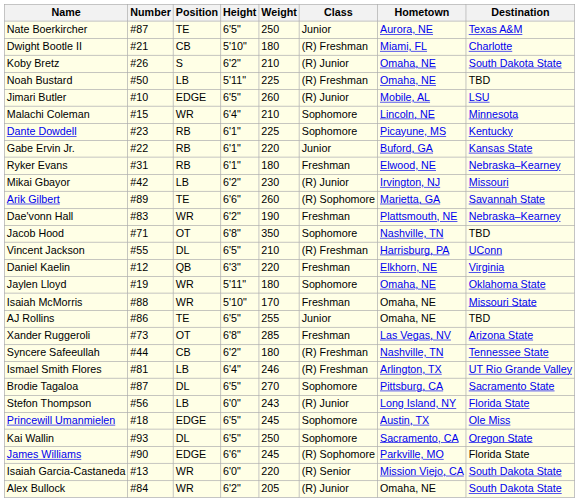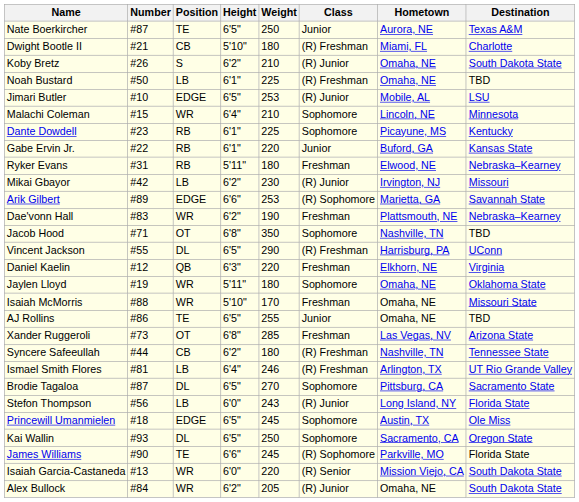Noah Bustard | Height: 5'11" -> 6'1"
Jimari Butler | Weight: 260 -> 253
Ryker Evans | Height: 6'1" -> 5'11"
Arik Gilbert | Position: TE -> EDGE
Arik Gilbert | Weight: 260 -> 253
Vincent Jackson | Weight: 210 -> 290
James Williams | Position: EDGE -> TE
